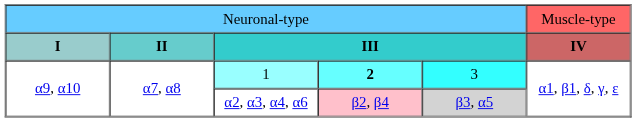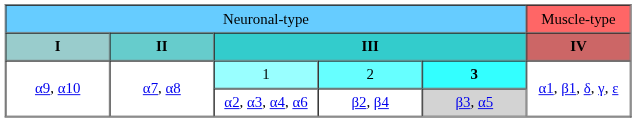1 | column 4: bold -> normal
1 | column 5: normal -> bold
α2, α3, α4, α6 | column 4: pink background -> no background
